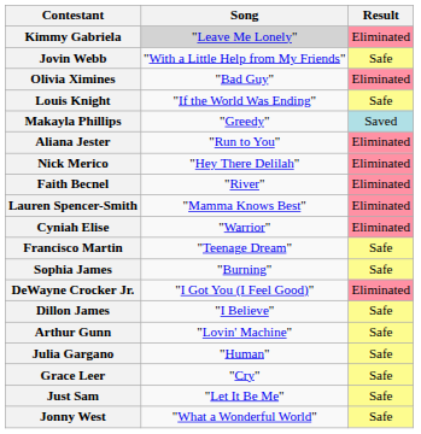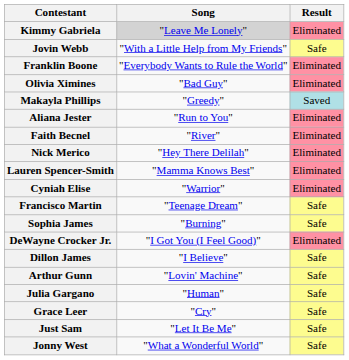+ row: Franklin Boone | "Everybody Wants to Rule the World" | Eliminated
- row: Louis Knight | "If the World Was Ending" | Safe
rows swapped: Faith Becnel <-> Nick Merico
